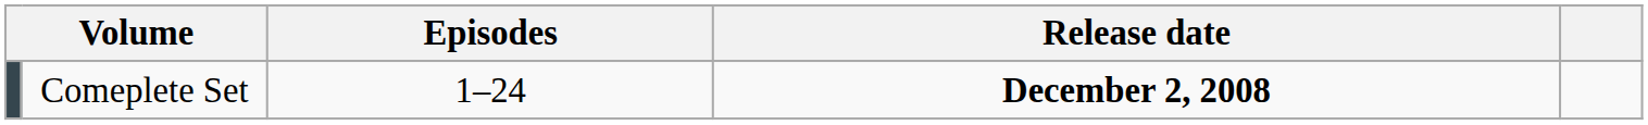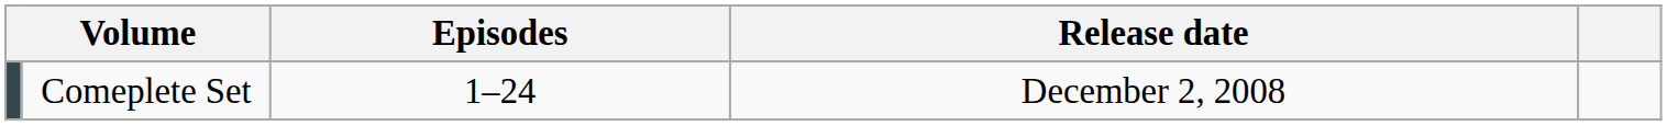Comeplete Set | Release date: bold -> normal
